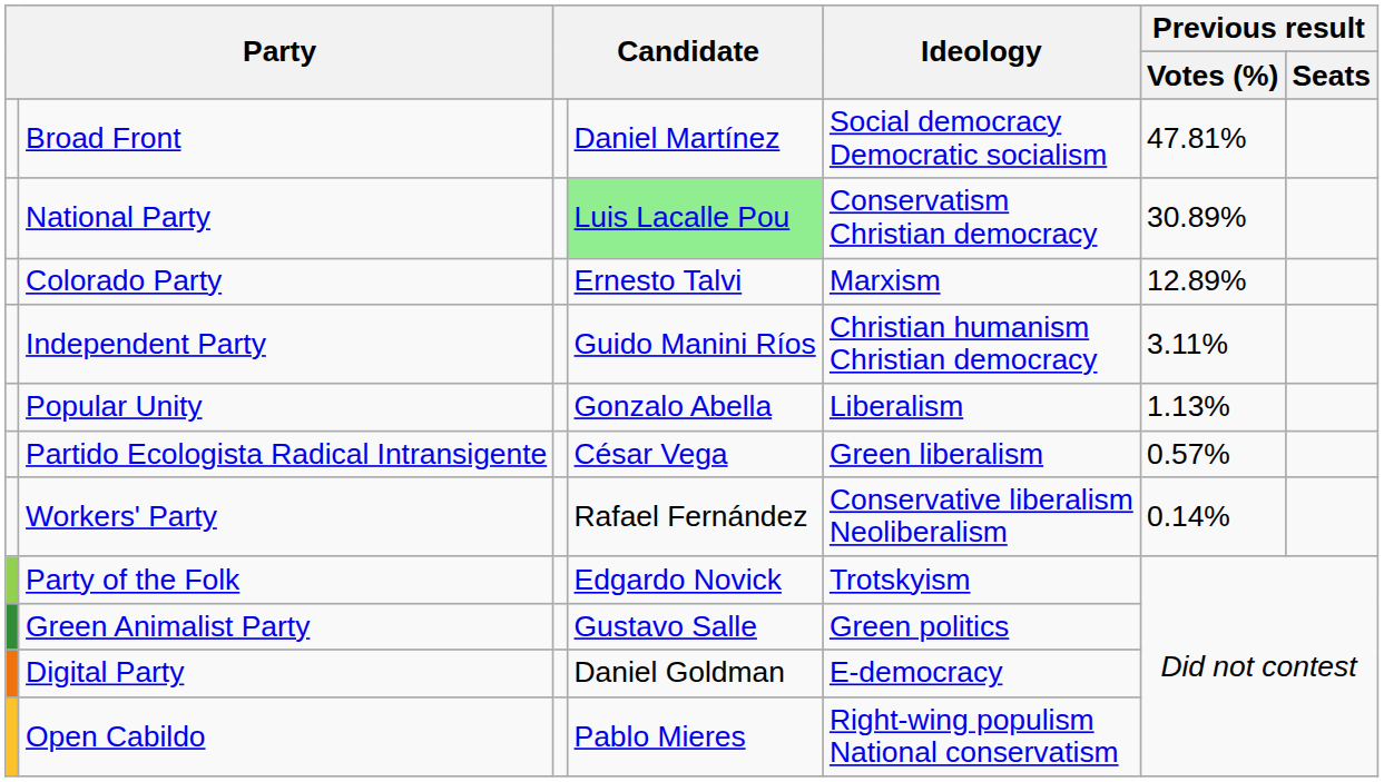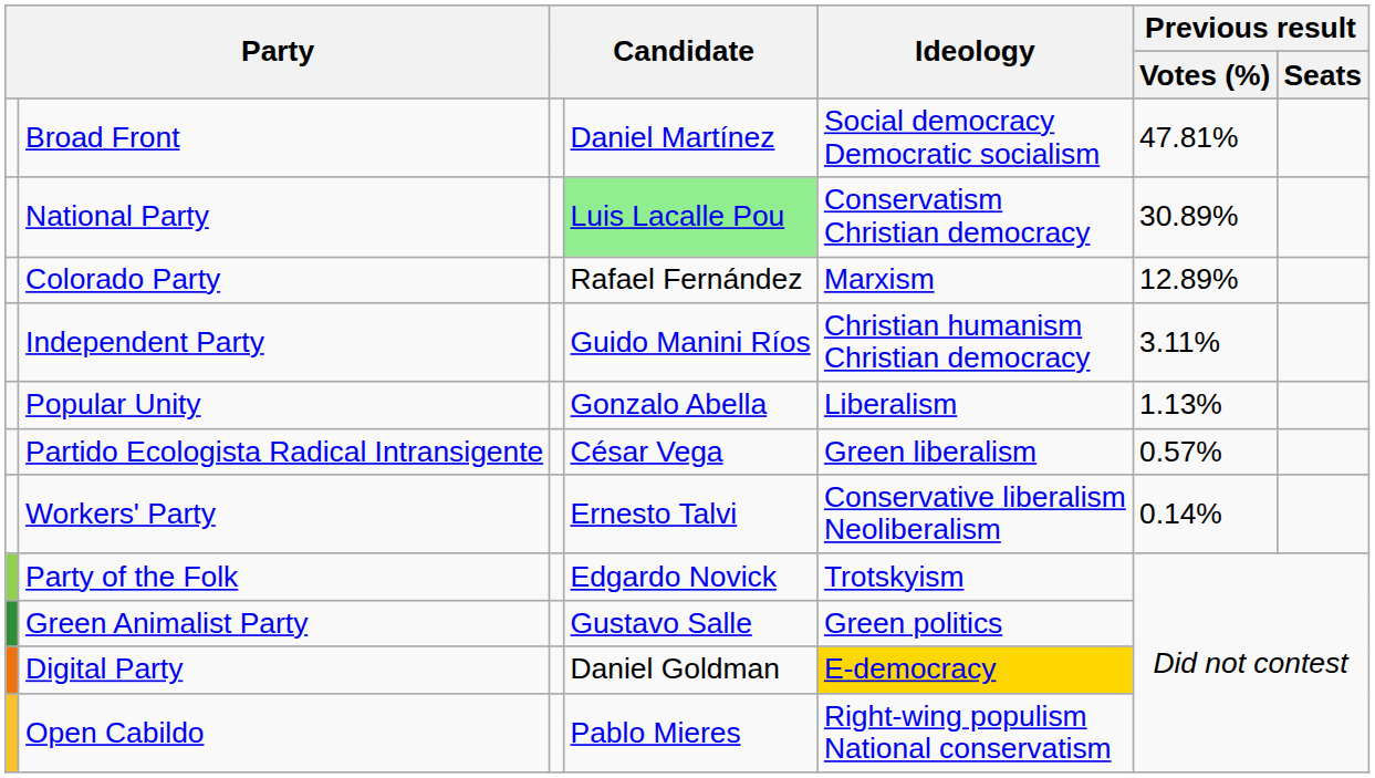Colorado Party | column 4: Ernesto Talvi -> Rafael Fernández
Workers' Party | column 4: Rafael Fernández -> Ernesto Talvi
Digital Party | Ideology: no background -> gold background
